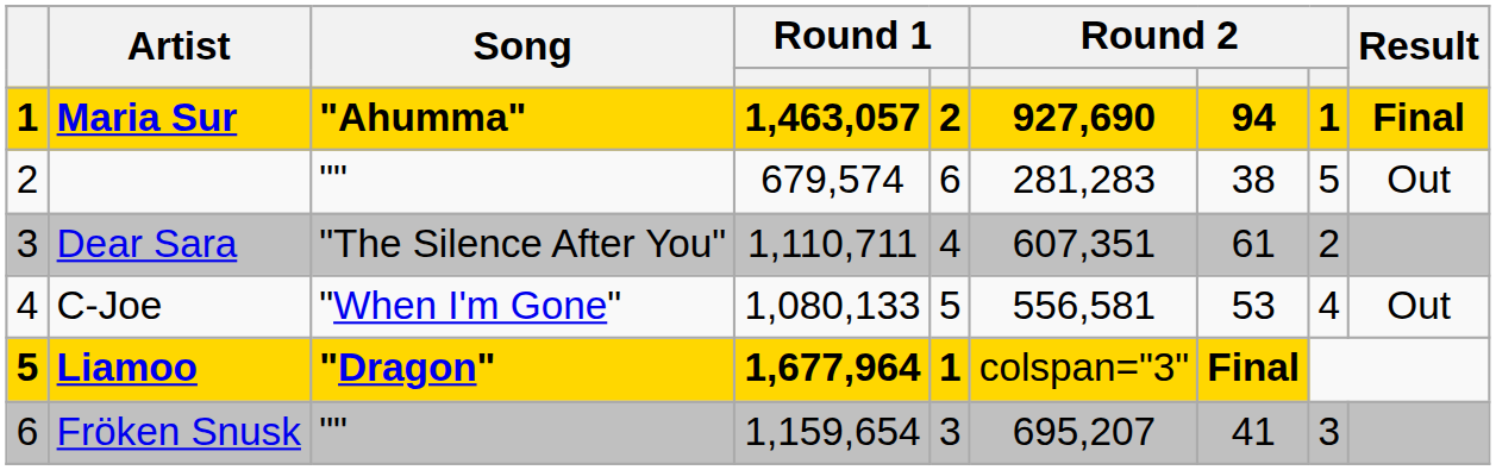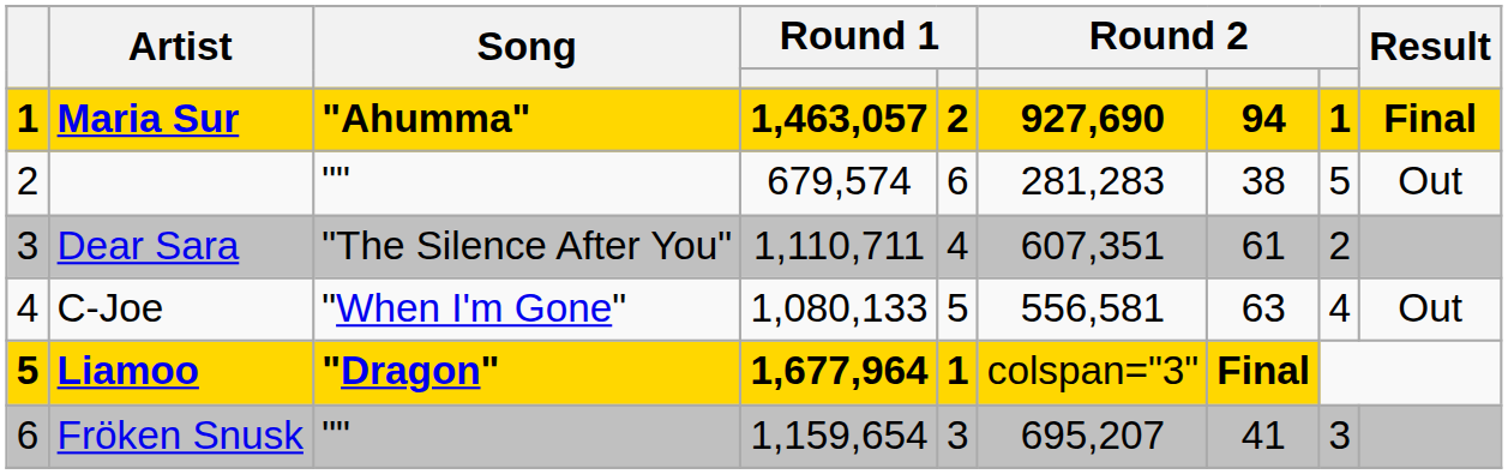C-Joe | column 7: 53 -> 63
